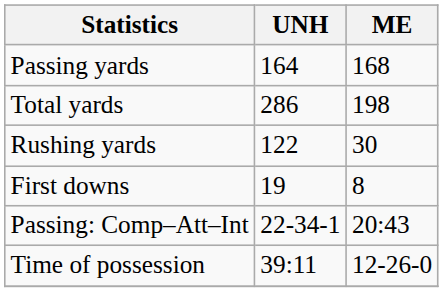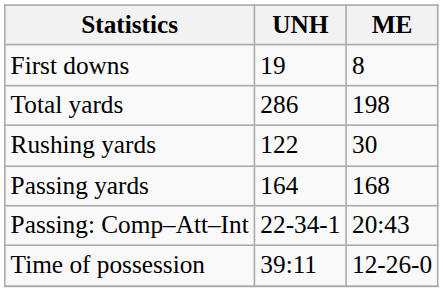rows swapped: First downs <-> Passing yards
